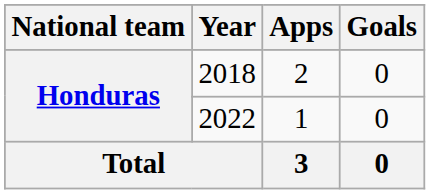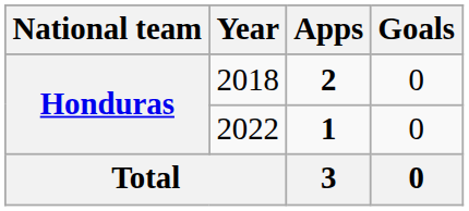2018 | Apps: normal -> bold
2022 | Apps: normal -> bold
